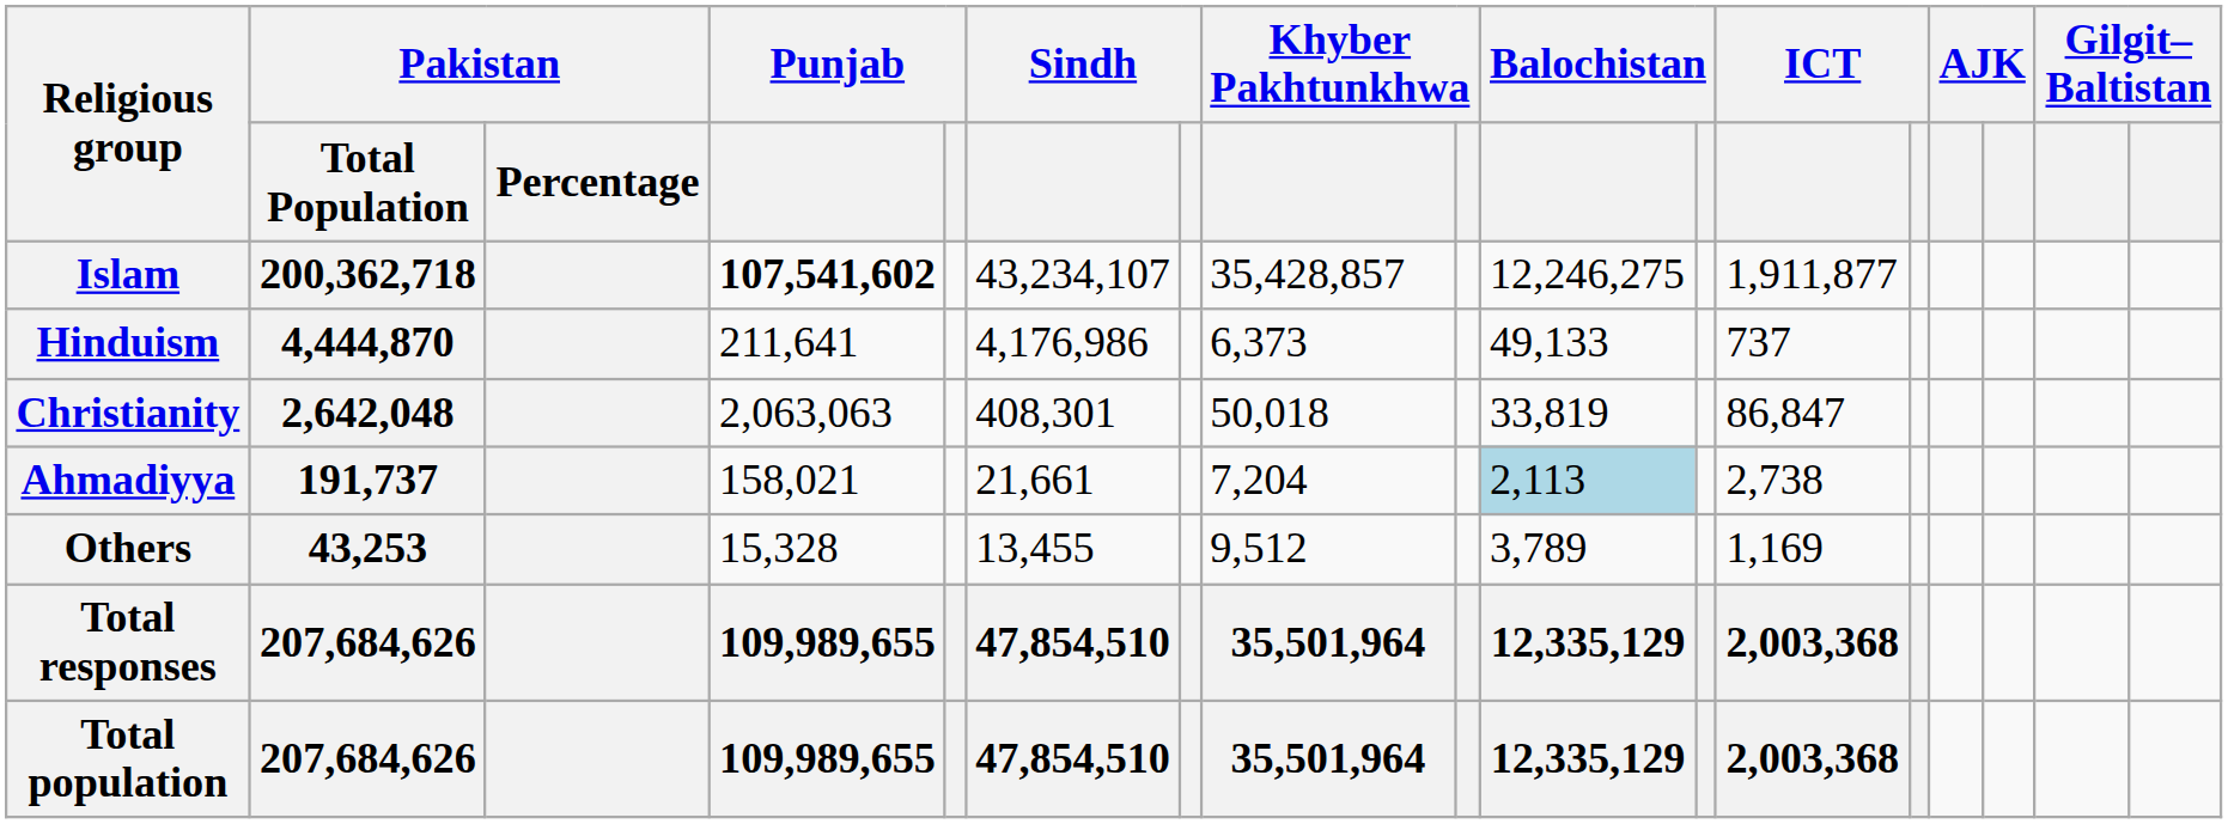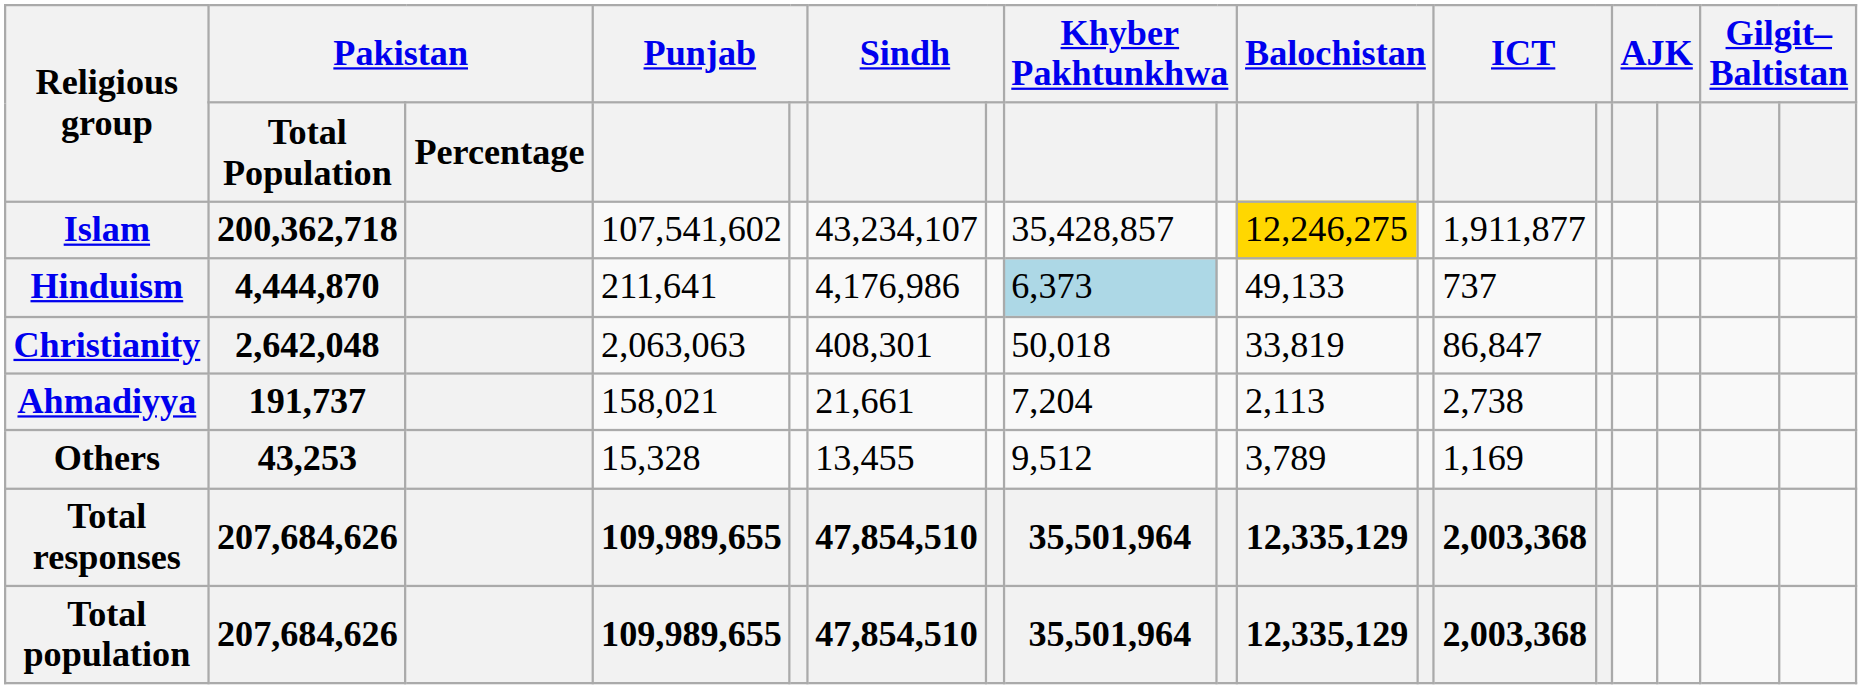Islam | column 4: bold -> normal
Islam | column 10: no background -> gold background
Hinduism | column 8: no background -> lightblue background
Ahmadiyya | column 10: lightblue background -> no background
